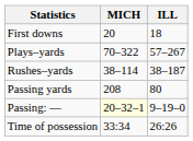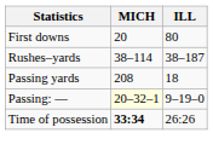First downs | ILL: 18 -> 80
- row: Plays–yards | 70–322 | 57–267
Passing yards | ILL: 80 -> 18
Time of possession | MICH: normal -> bold
